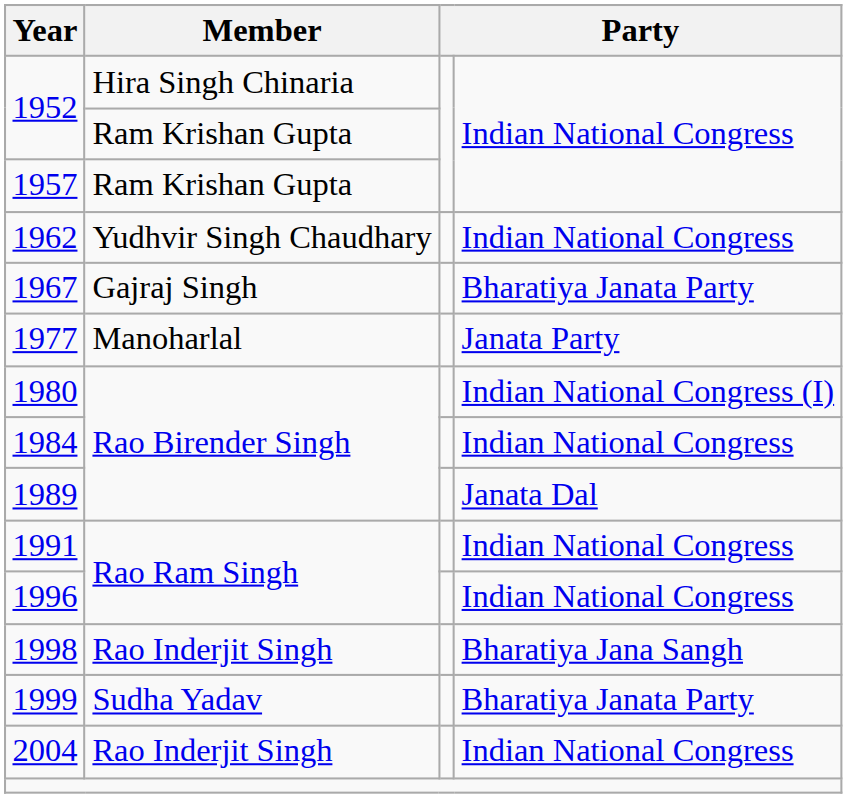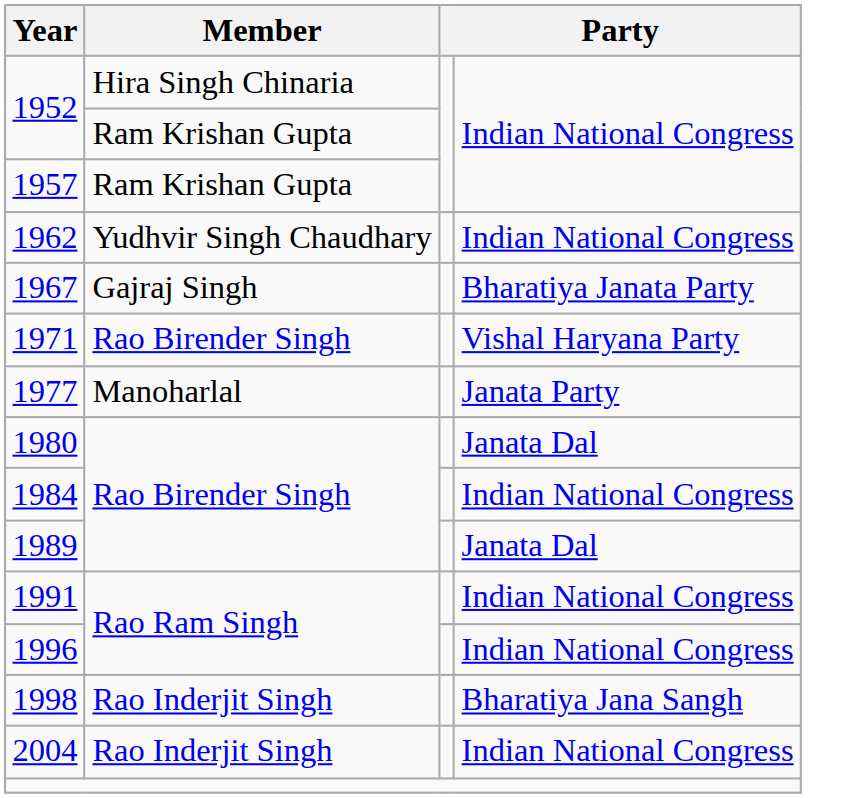+ row: 1971 | Rao Birender Singh | Vishal Haryana Party
1980 | column 4: Indian National Congress (I) -> Janata Dal
- row: 1999 | Sudha Yadav | Bharatiya Janata Party
